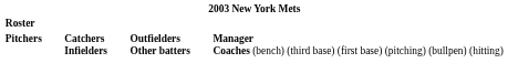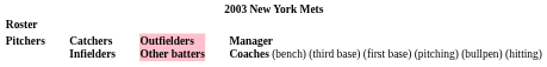Pitchers | column 3: no background -> pink background
